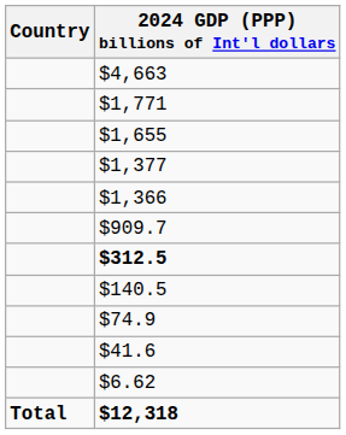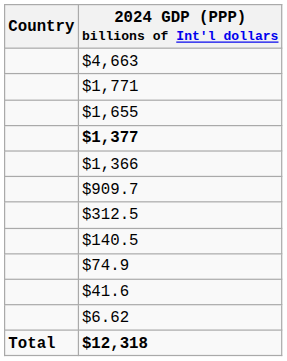$1,377 | 2024 GDP (PPP) billions of Int'l dollars: normal -> bold
$312.5 | 2024 GDP (PPP) billions of Int'l dollars: bold -> normal
